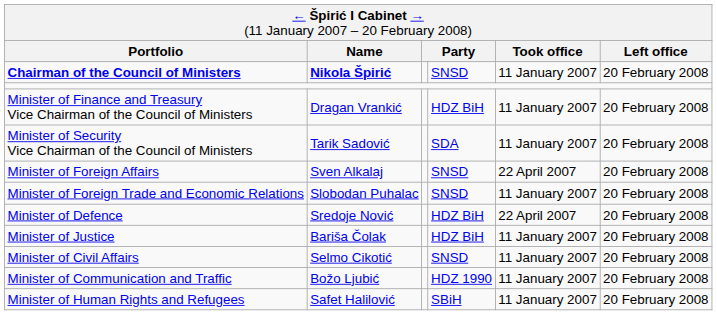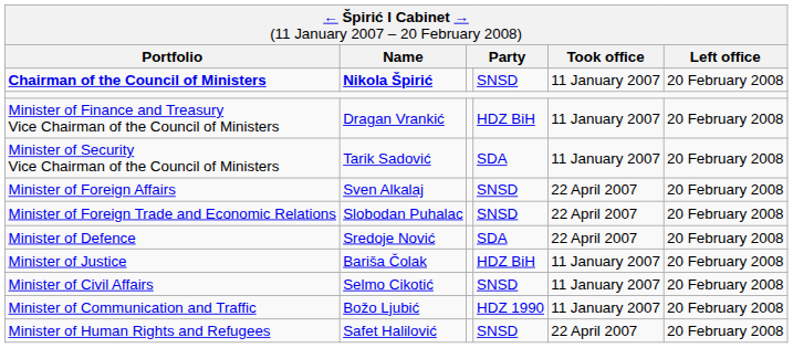Minister of Foreign Trade and Economic Relations | column 5: 11 January 2007 -> 22 April 2007
Minister of Defence | column 4: HDZ BiH -> SDA
Minister of Human Rights and Refugees | column 4: SBiH -> SNSD
Minister of Human Rights and Refugees | column 5: 11 January 2007 -> 22 April 2007
